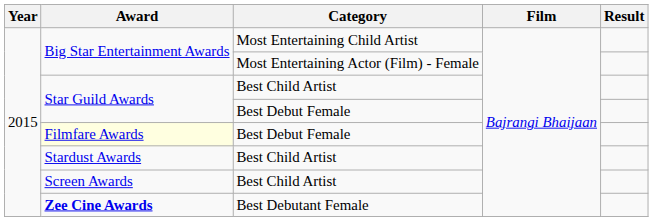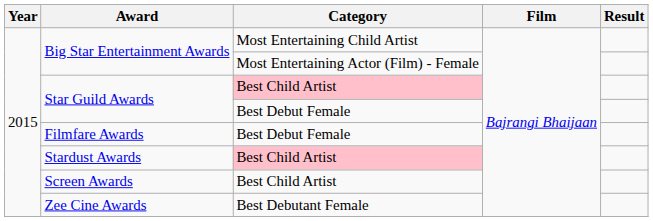Star Guild Awards / Best Child Artist | Category: no background -> pink background
Filmfare Awards | Award: lightyellow background -> no background
Stardust Awards | Category: no background -> pink background
Zee Cine Awards | Award: bold -> normal
